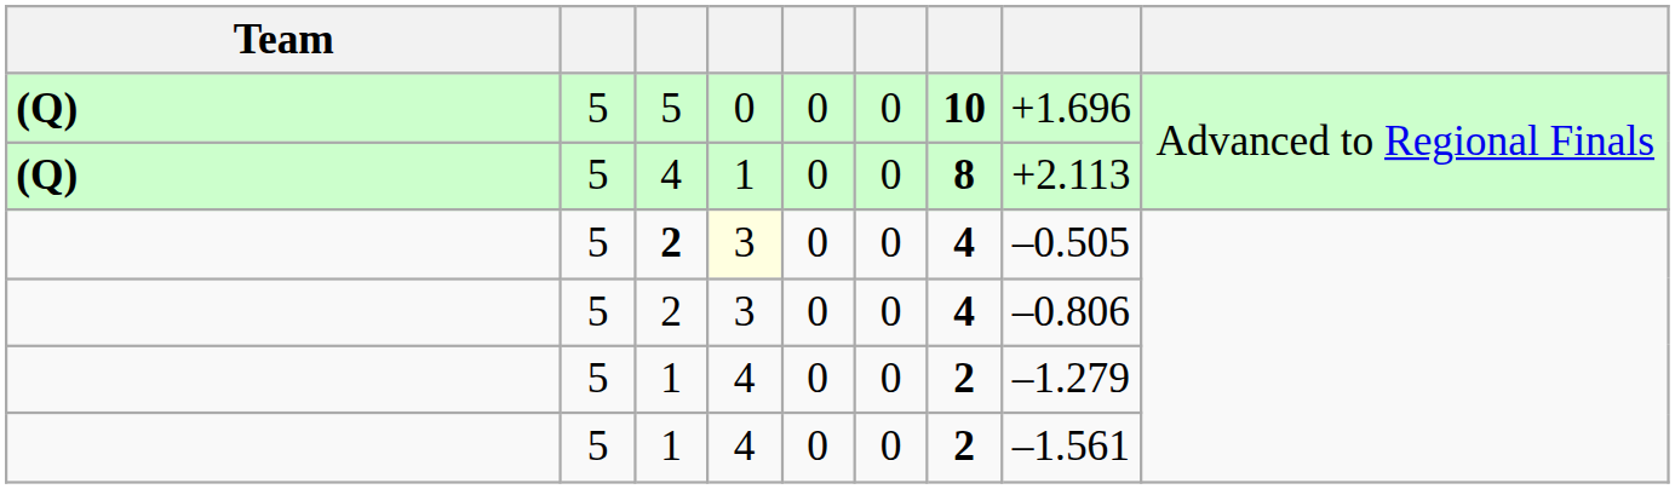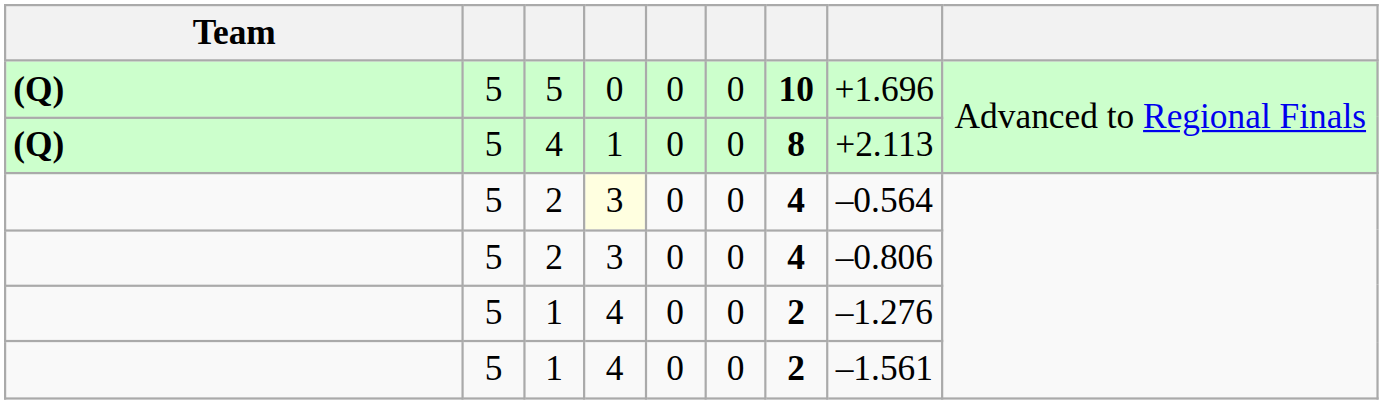row 4 | column 3: bold -> normal
row 4 | column 8: –0.505 -> –0.564
row 6 | column 8: –1.279 -> –1.276
